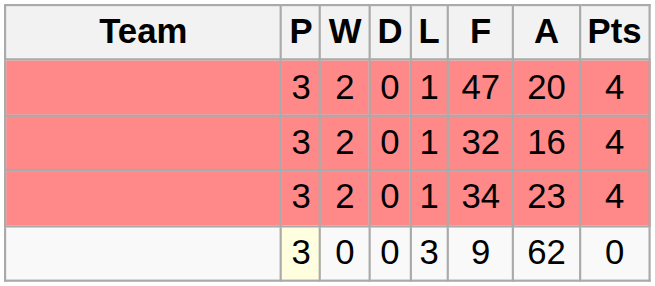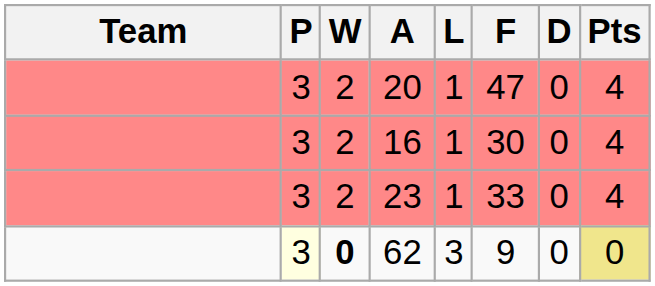columns swapped: D <-> A
row 3 | F: 32 -> 30
row 4 | F: 34 -> 33
row 5 | W: normal -> bold
row 5 | Pts: no background -> khaki background
